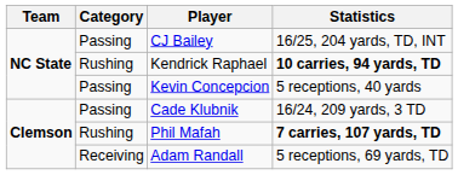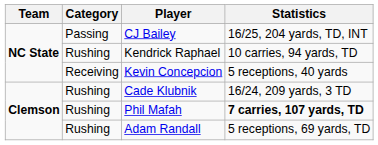Kendrick Raphael | Statistics: bold -> normal
Kevin Concepcion | Category: Passing -> Receiving
Cade Klubnik | Category: Passing -> Rushing
Adam Randall | Category: Receiving -> Rushing
